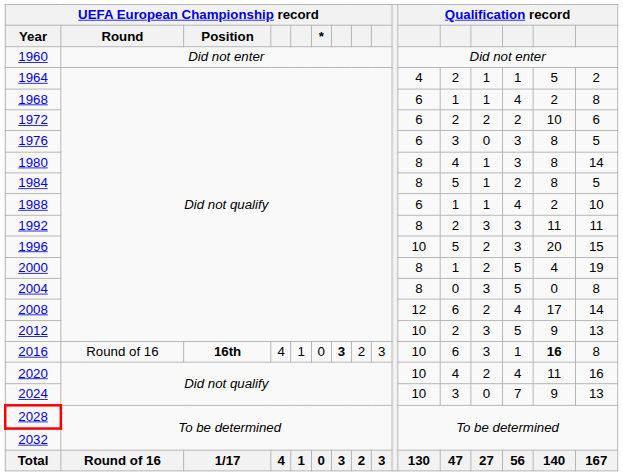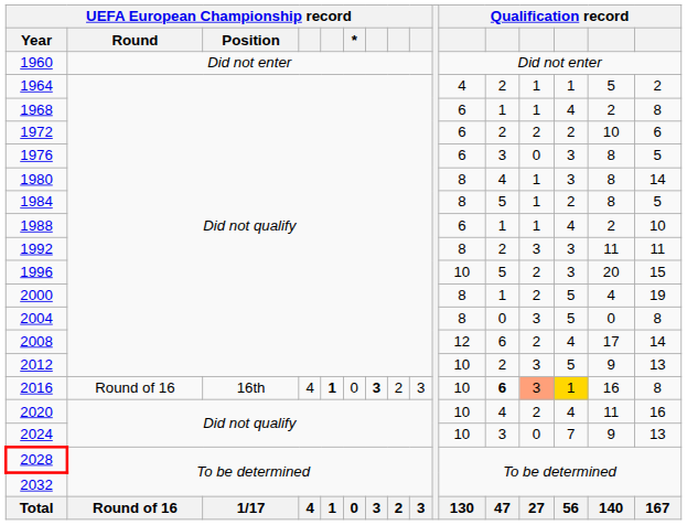2016 | UEFA European Championship record / Position: bold -> normal
2016 | column 5: normal -> bold
2016 | column 12: normal -> bold
2016 | column 13: no background -> lightsalmon background
2016 | column 14: no background -> gold background
2016 | column 15: bold -> normal
